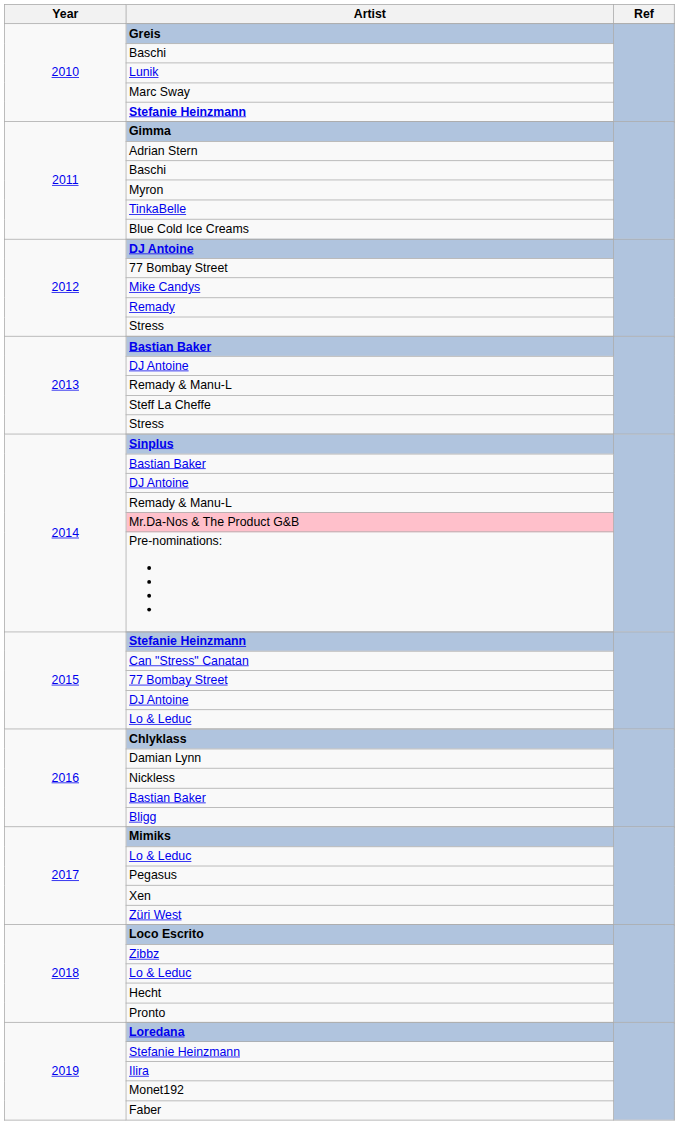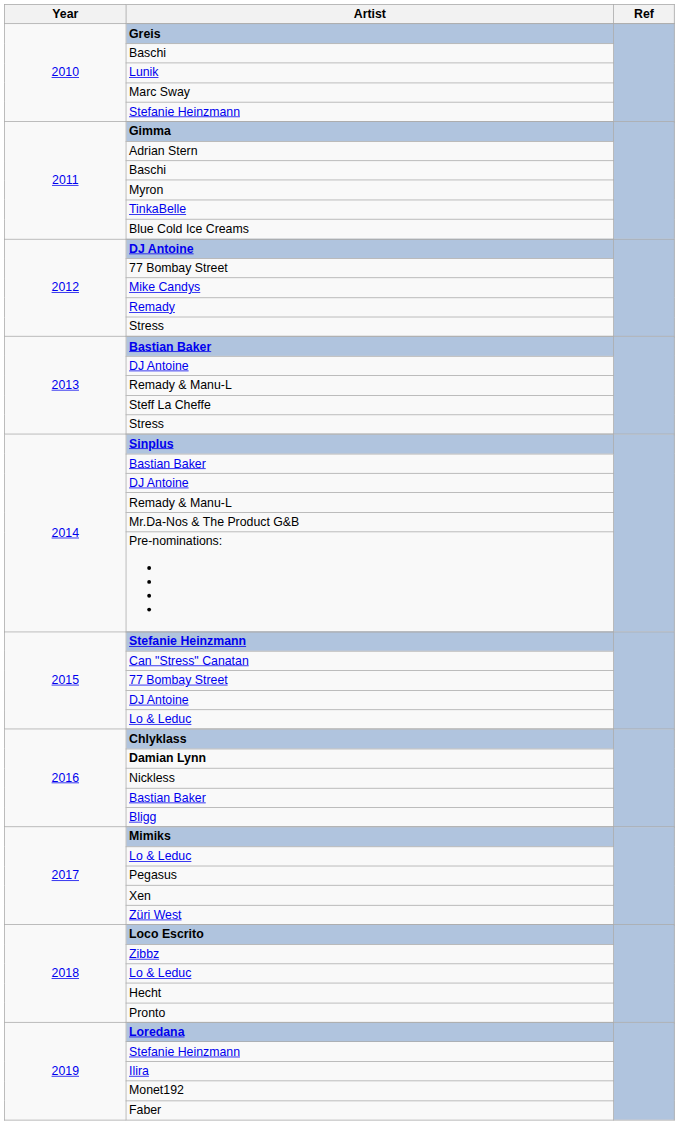2010 / Stefanie Heinzmann | Artist: bold -> normal
Mr.Da-Nos & The Product G&B | Artist: pink background -> no background
Damian Lynn | Artist: normal -> bold
